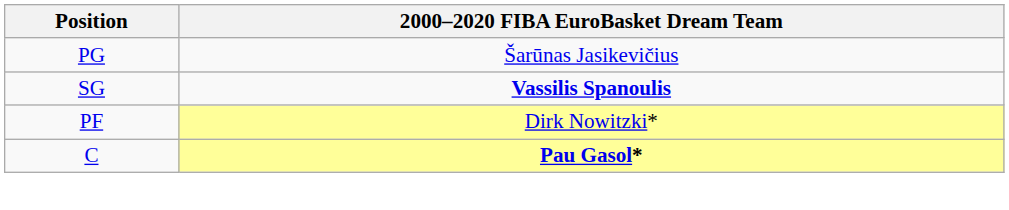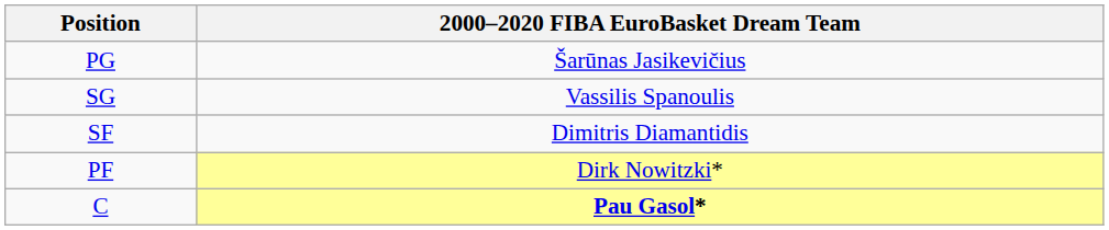SG | 2000–2020 FIBA EuroBasket Dream Team: bold -> normal
+ row: SF | Dimitris Diamantidis
